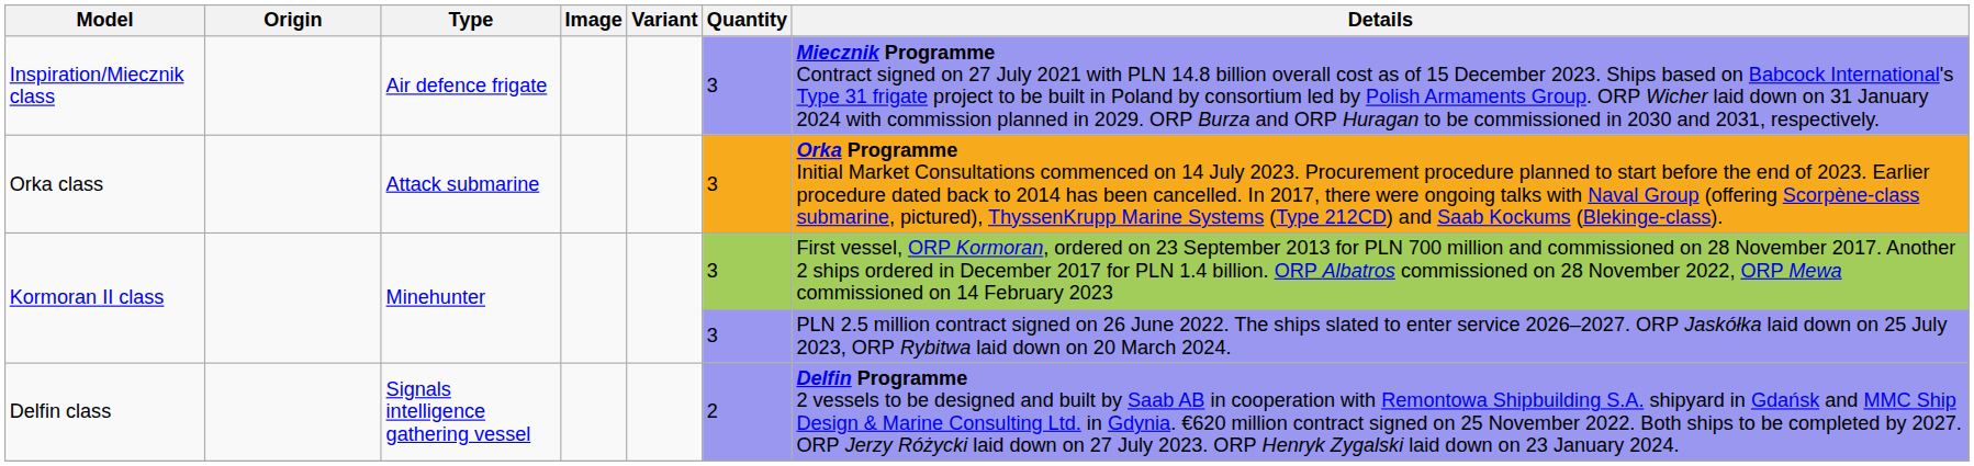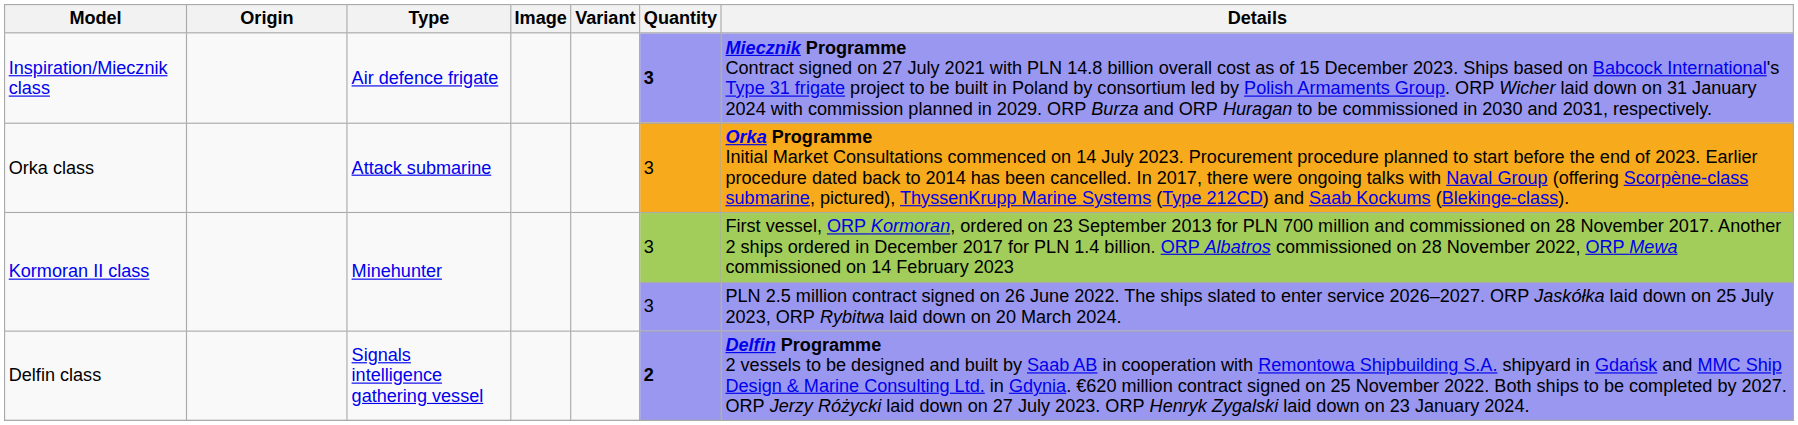Inspiration/Miecznik class | Quantity: normal -> bold
Delfin class | Quantity: normal -> bold
